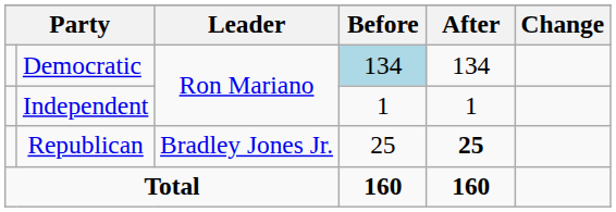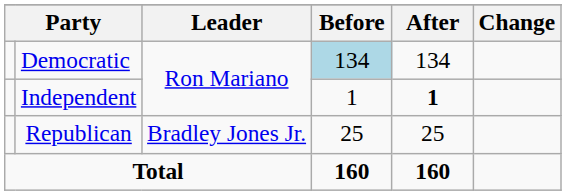Independent | After: normal -> bold
Republican | After: bold -> normal
